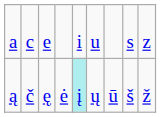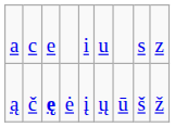ą | column 3: normal -> bold
ą | column 5: paleturquoise background -> no background
